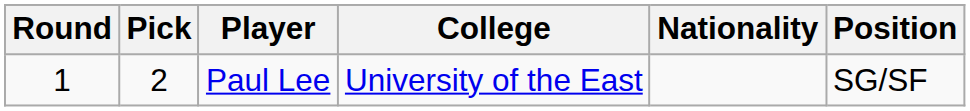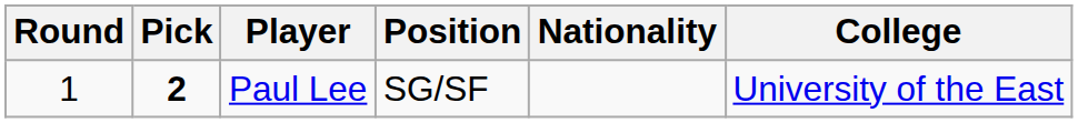columns swapped: Position <-> College
Paul Lee | Pick: normal -> bold
